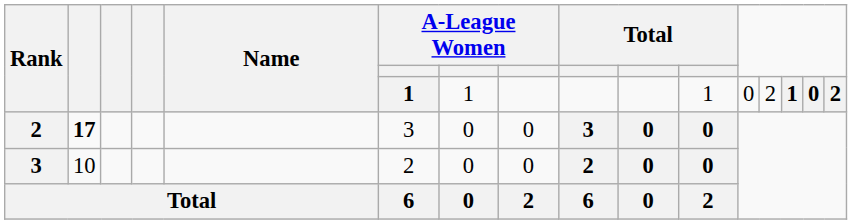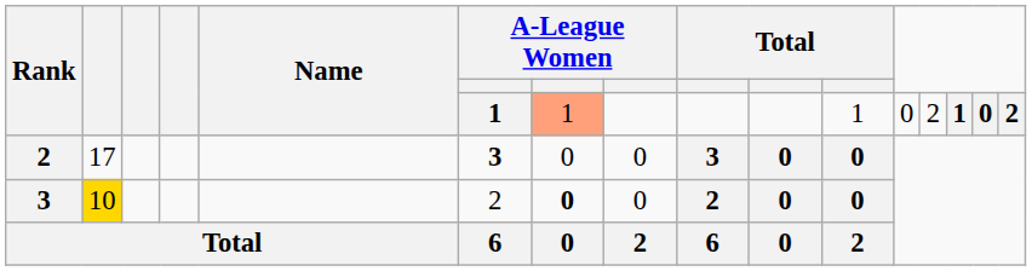row 3 | column 7: no background -> lightsalmon background
row 4 | column 2: bold -> normal
row 4 | column 6: normal -> bold
row 5 | column 2: no background -> gold background
row 5 | column 7: normal -> bold
